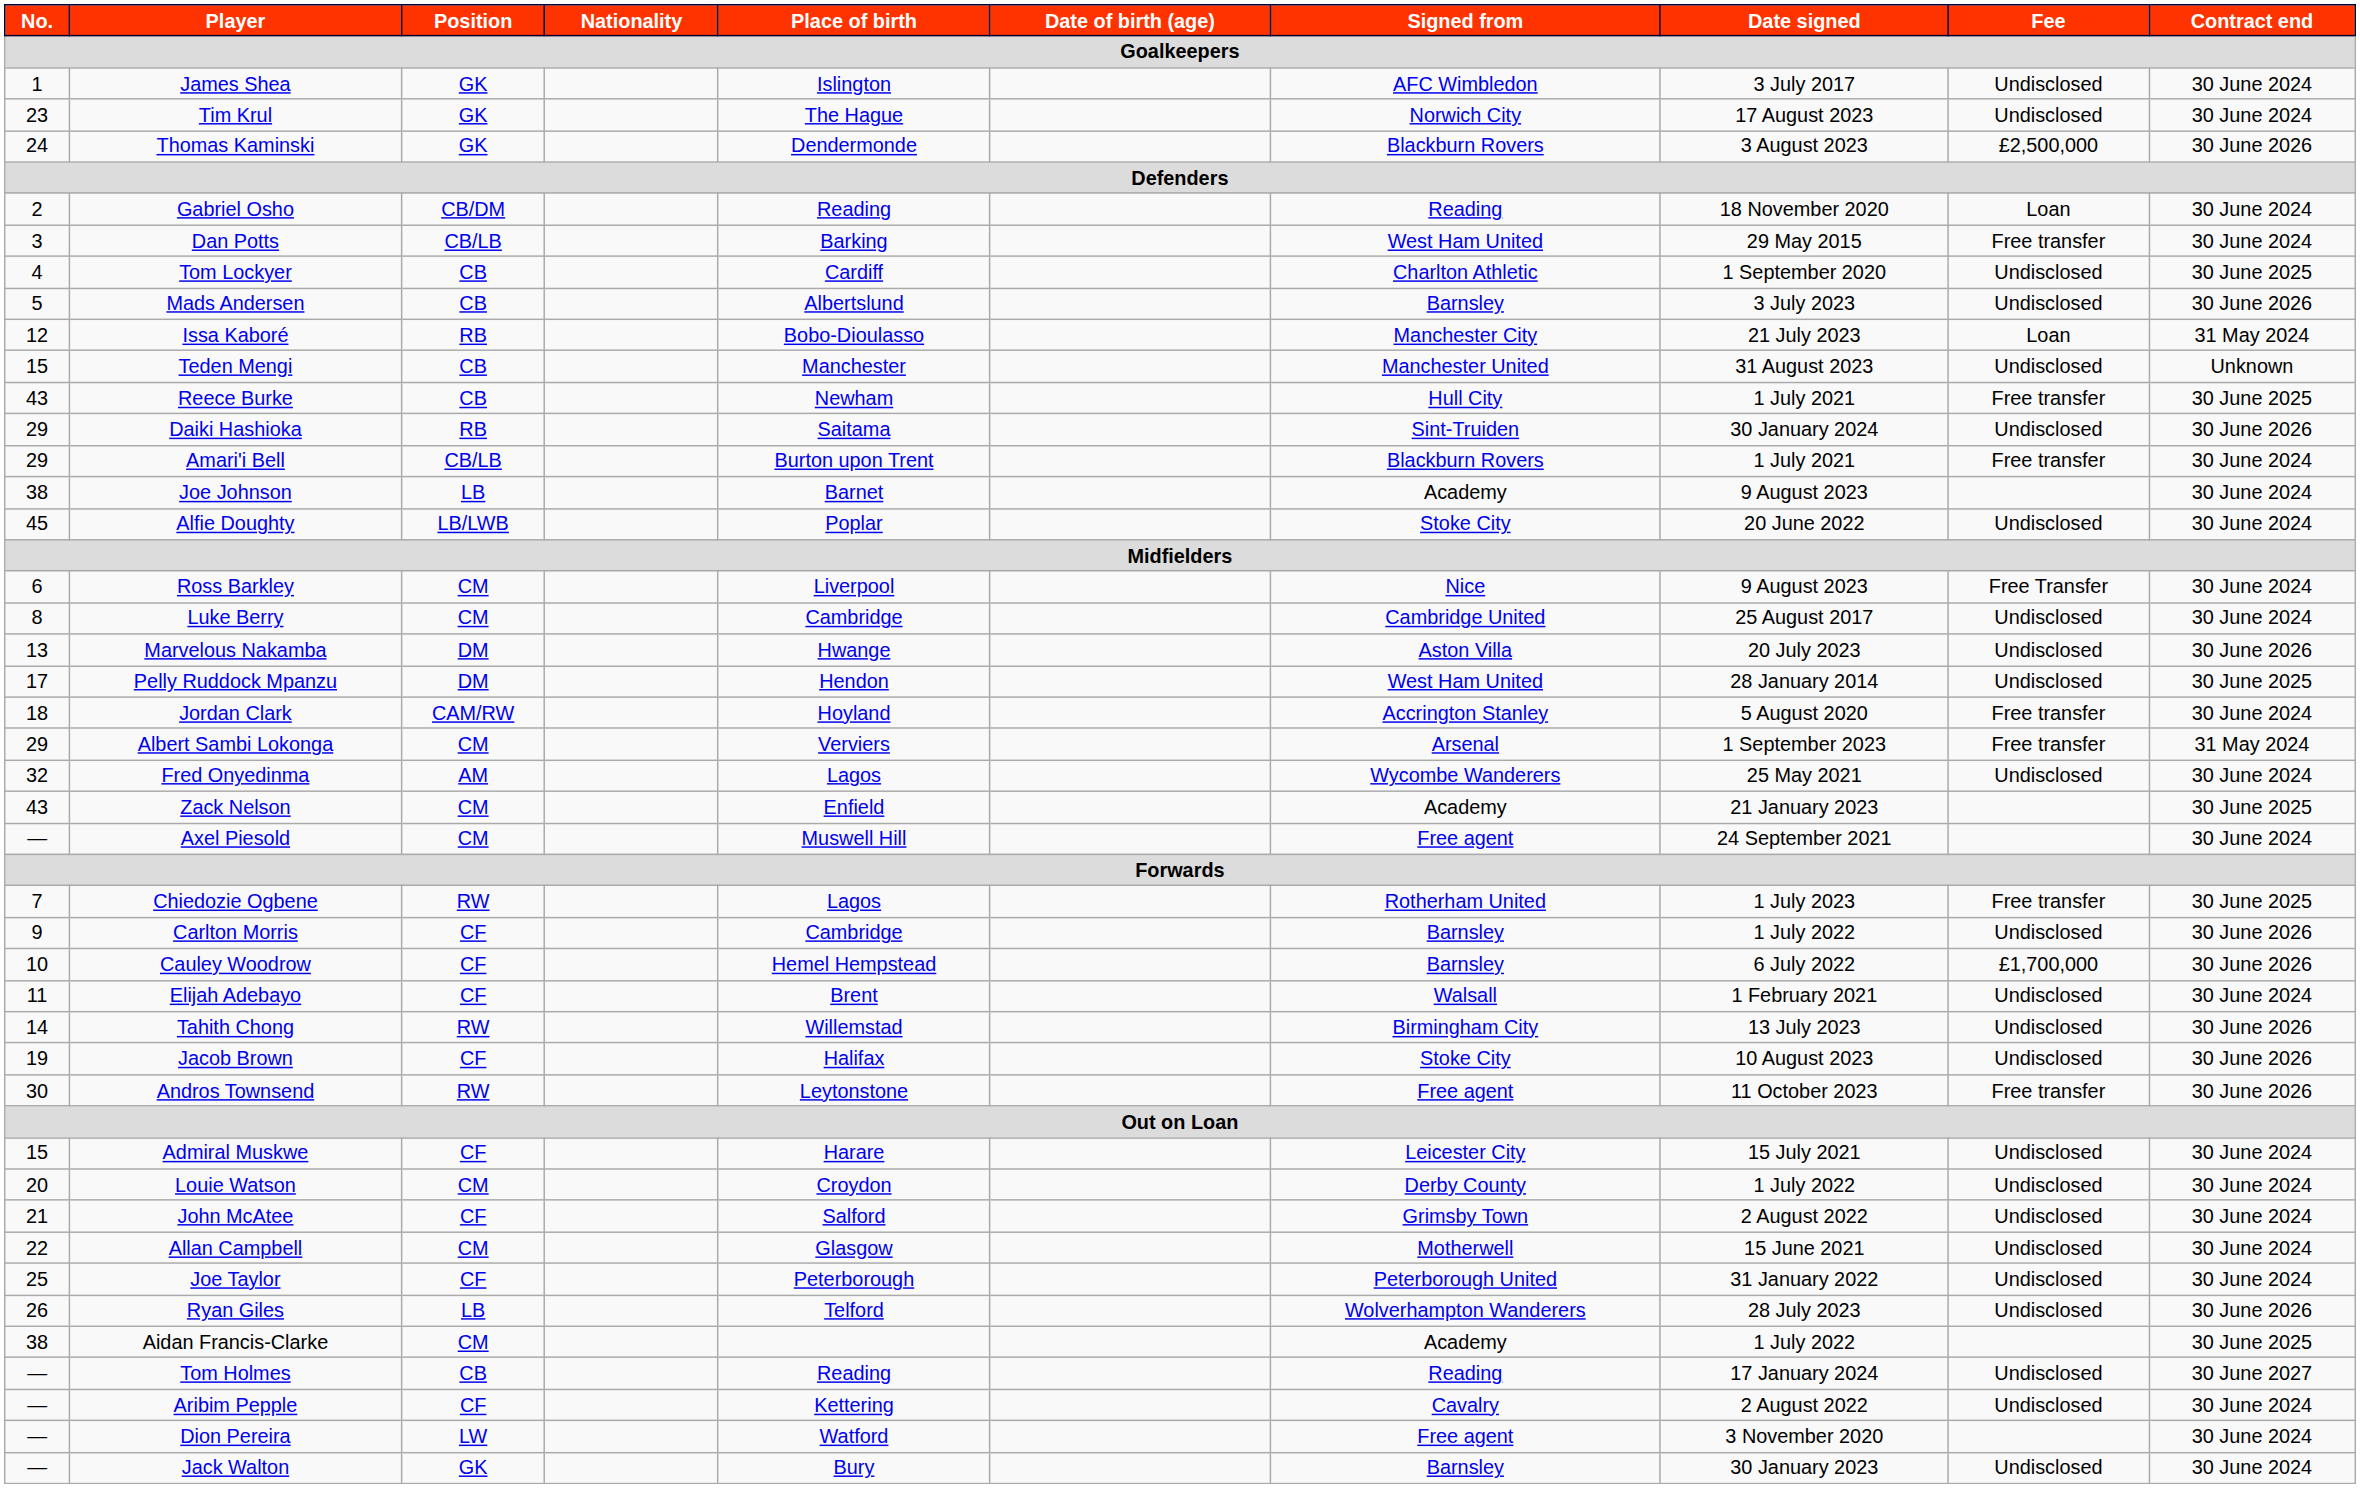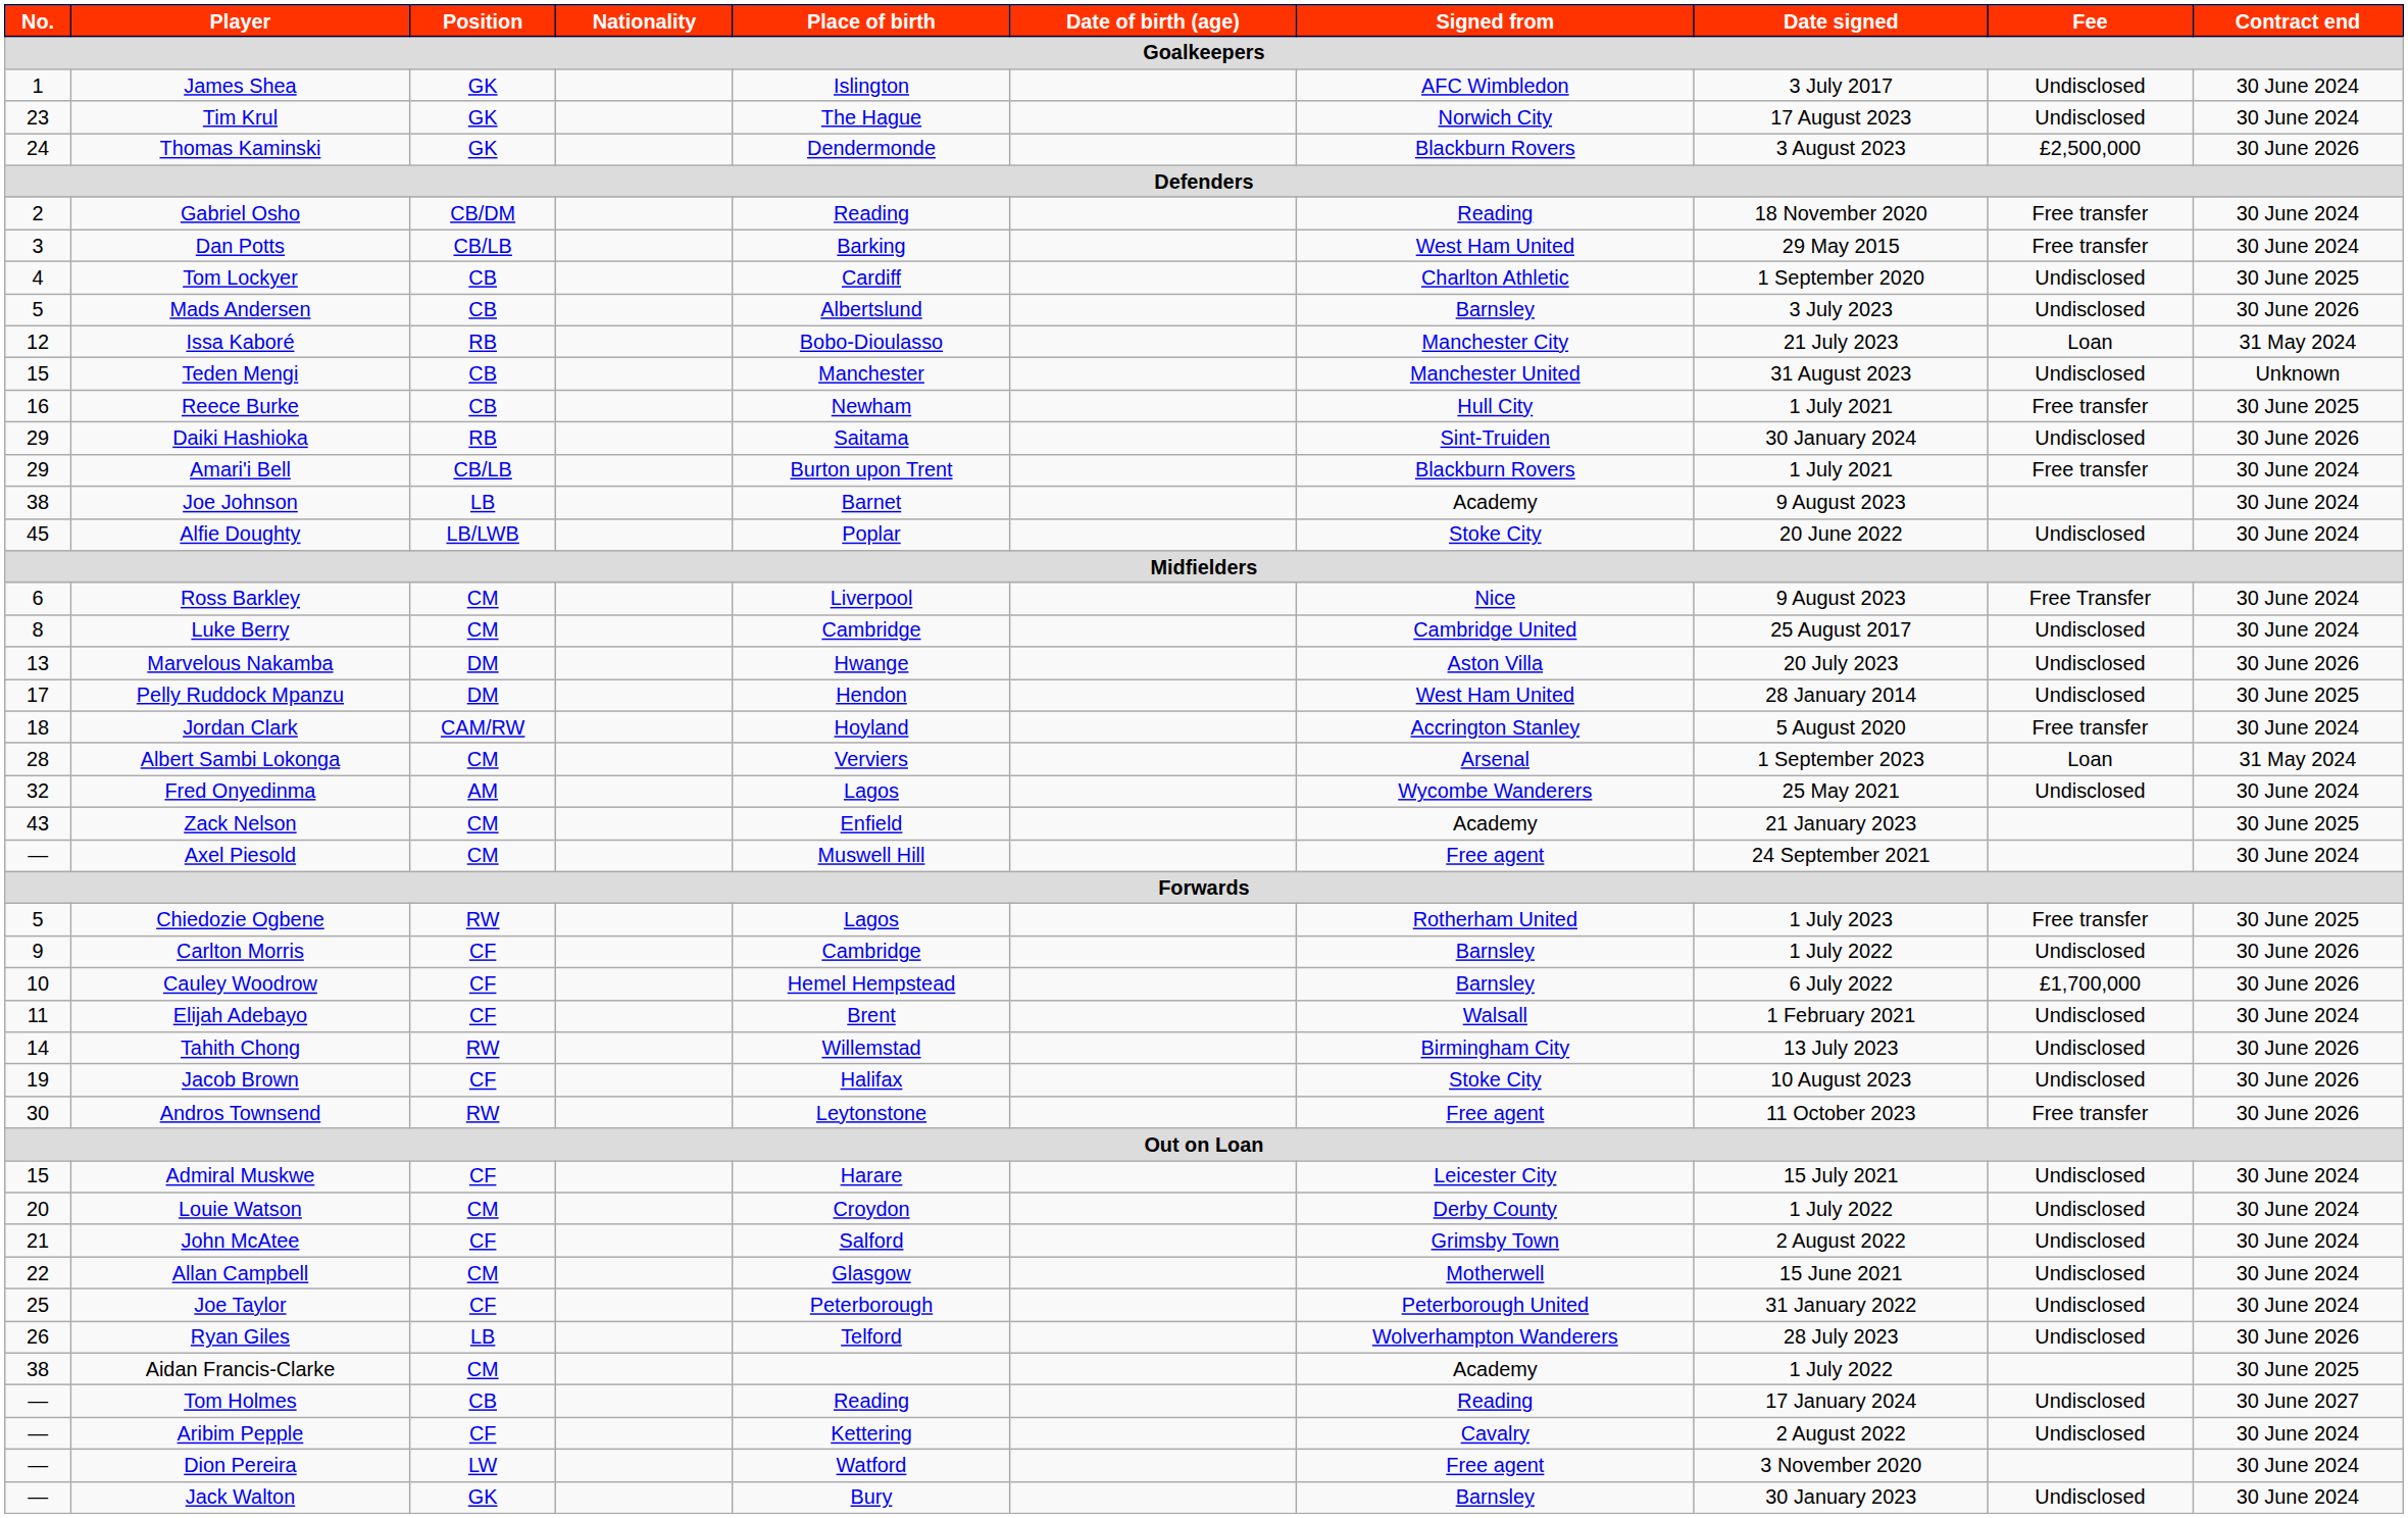Gabriel Osho | Fee: Loan -> Free transfer
Reece Burke | No.: 43 -> 16
Albert Sambi Lokonga | No.: 29 -> 28
Albert Sambi Lokonga | Fee: Free transfer -> Loan
Chiedozie Ogbene | No.: 7 -> 5
